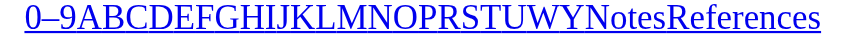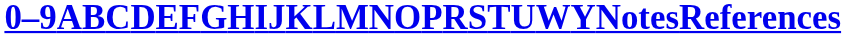row 1 | column 1: normal -> bold
